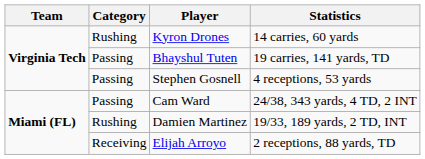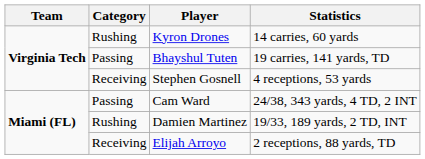Stephen Gosnell | Category: Passing -> Receiving
